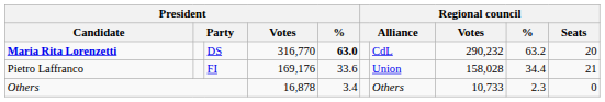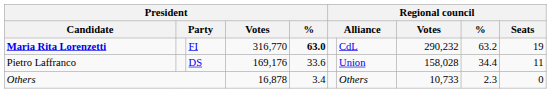Maria Rita Lorenzetti | column 3: DS -> FI
Maria Rita Lorenzetti | Regional council / Seats: 20 -> 19
Pietro Laffranco | column 3: FI -> DS
Pietro Laffranco | Regional council / Seats: 21 -> 11
